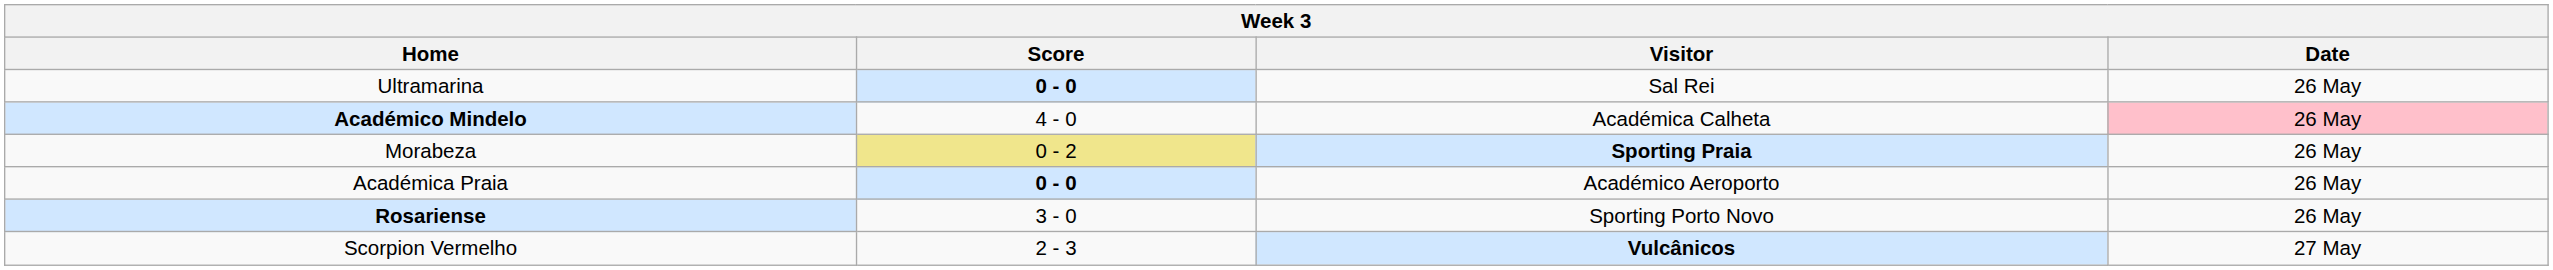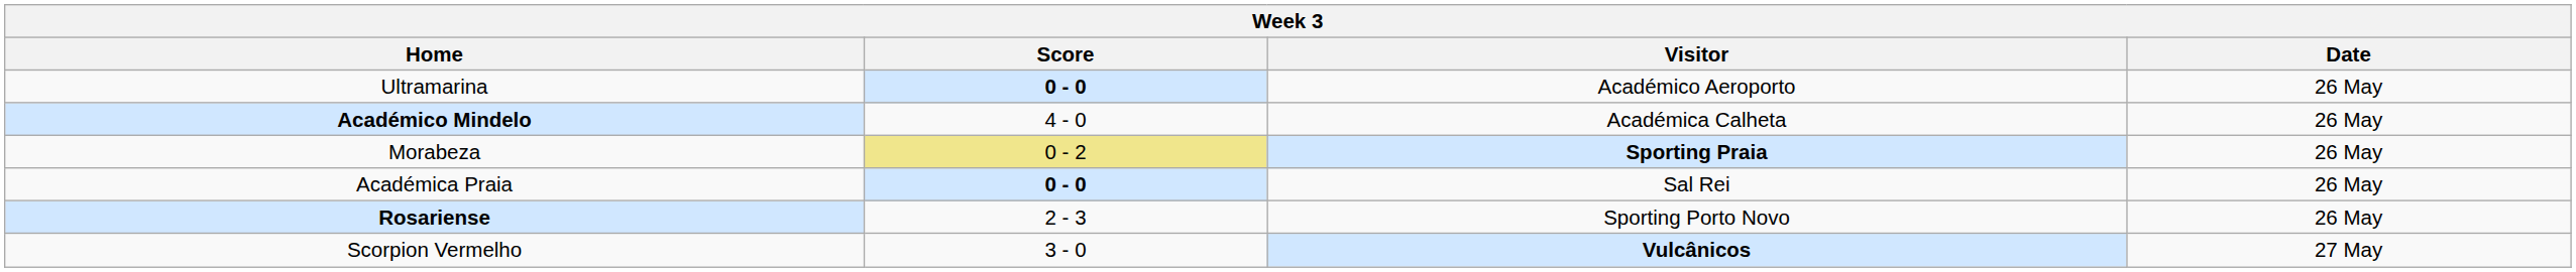Ultramarina | Visitor: Sal Rei -> Académico Aeroporto
Académico Mindelo | Date: pink background -> no background
Académica Praia | Visitor: Académico Aeroporto -> Sal Rei
Rosariense | Score: 3 - 0 -> 2 - 3
Scorpion Vermelho | Score: 2 - 3 -> 3 - 0
